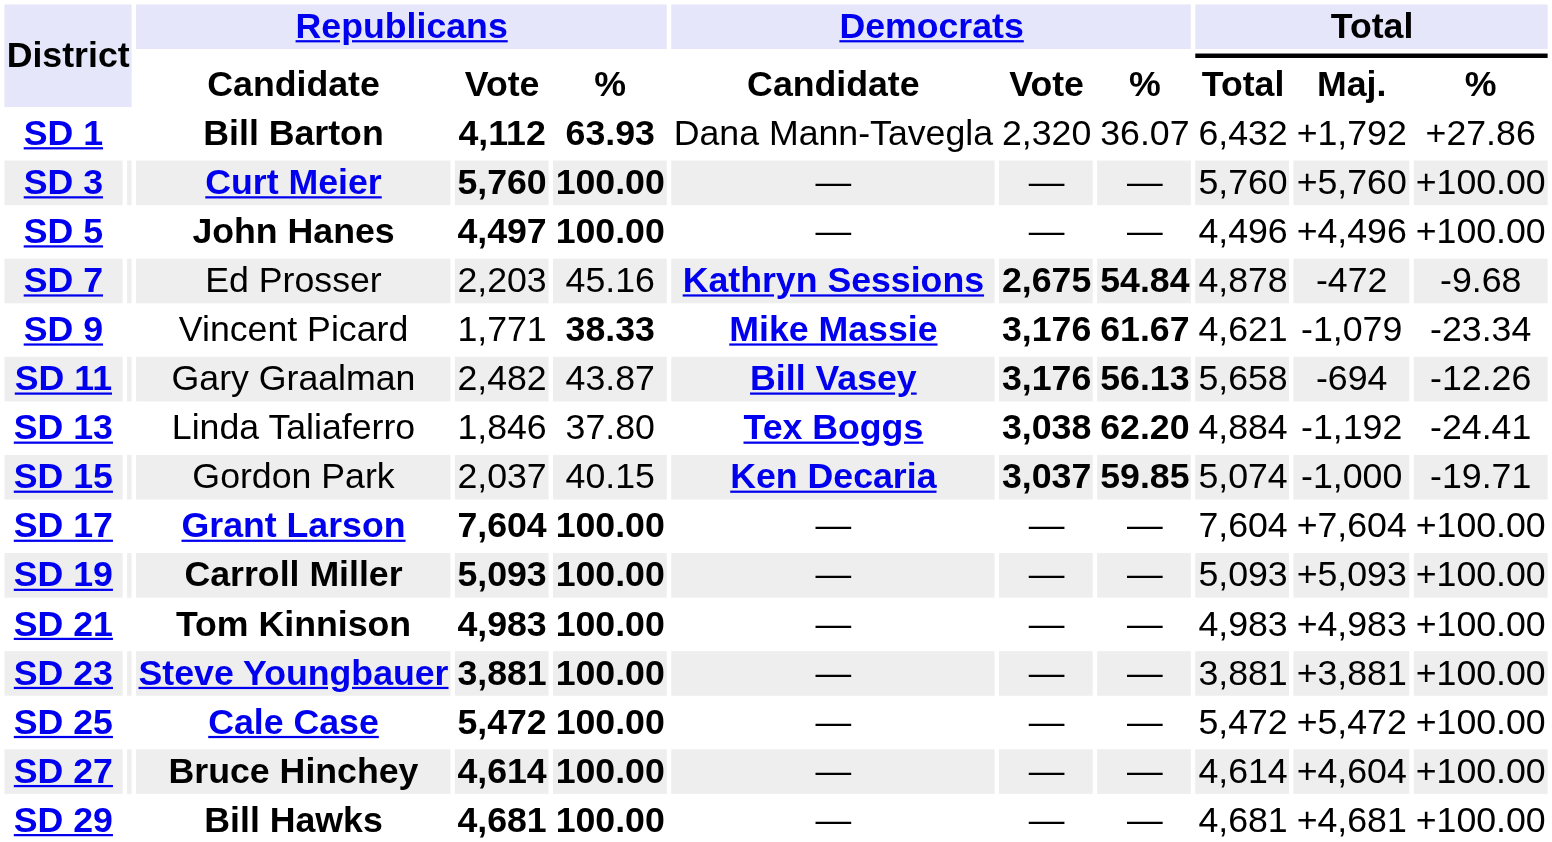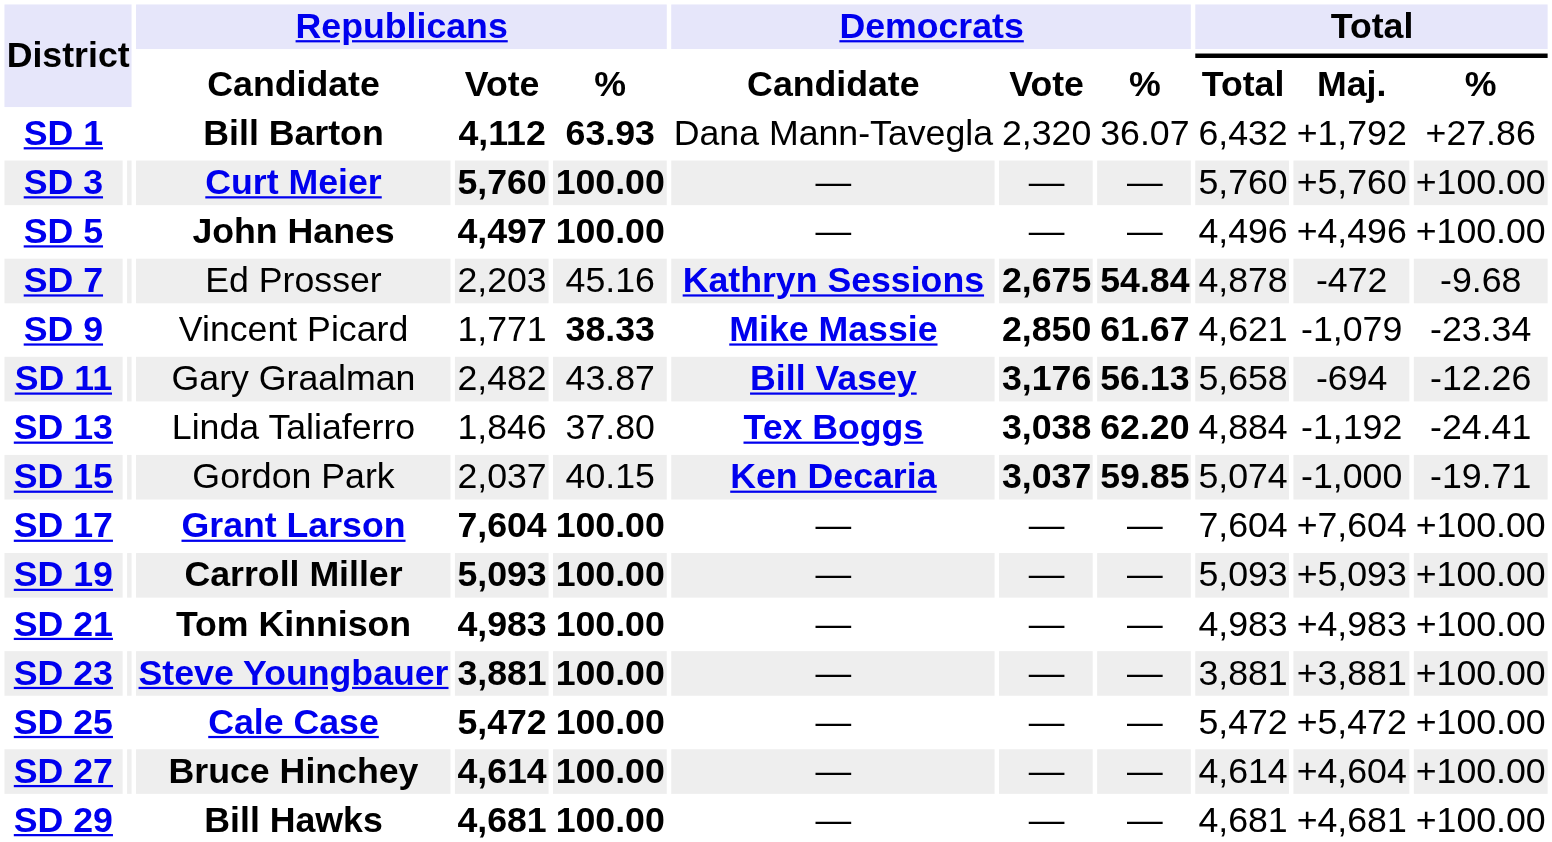SD 9 | Democrats / Vote: 3,176 -> 2,850
